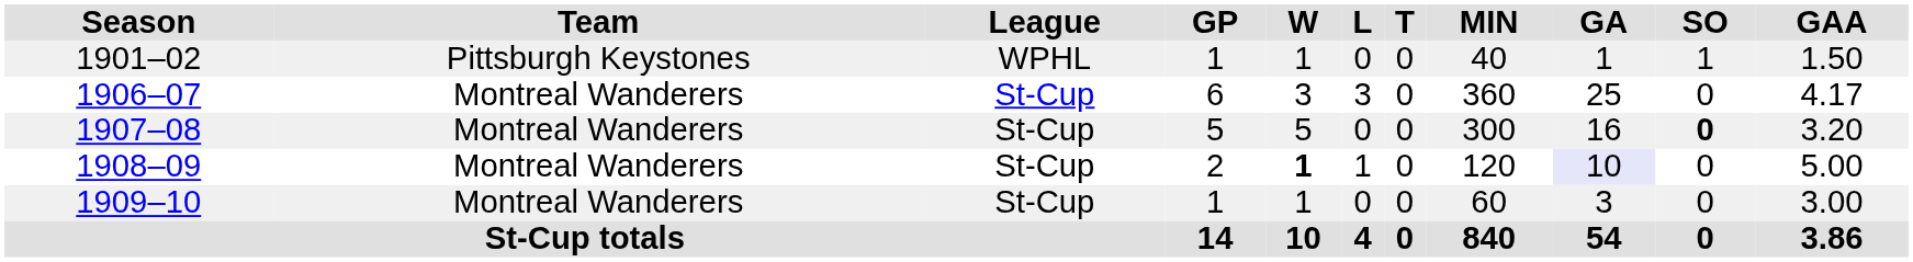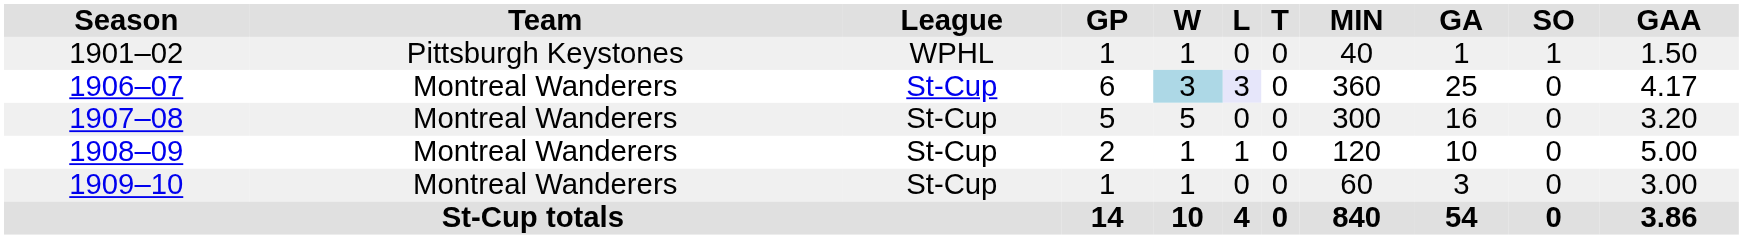1906–07 | W: no background -> lightblue background
1906–07 | L: no background -> lavender background
1907–08 | SO: bold -> normal
1908–09 | W: bold -> normal
1908–09 | GA: lavender background -> no background
